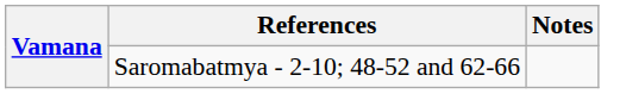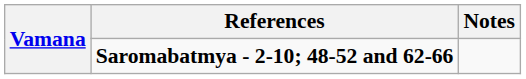row 2 | References: normal -> bold
